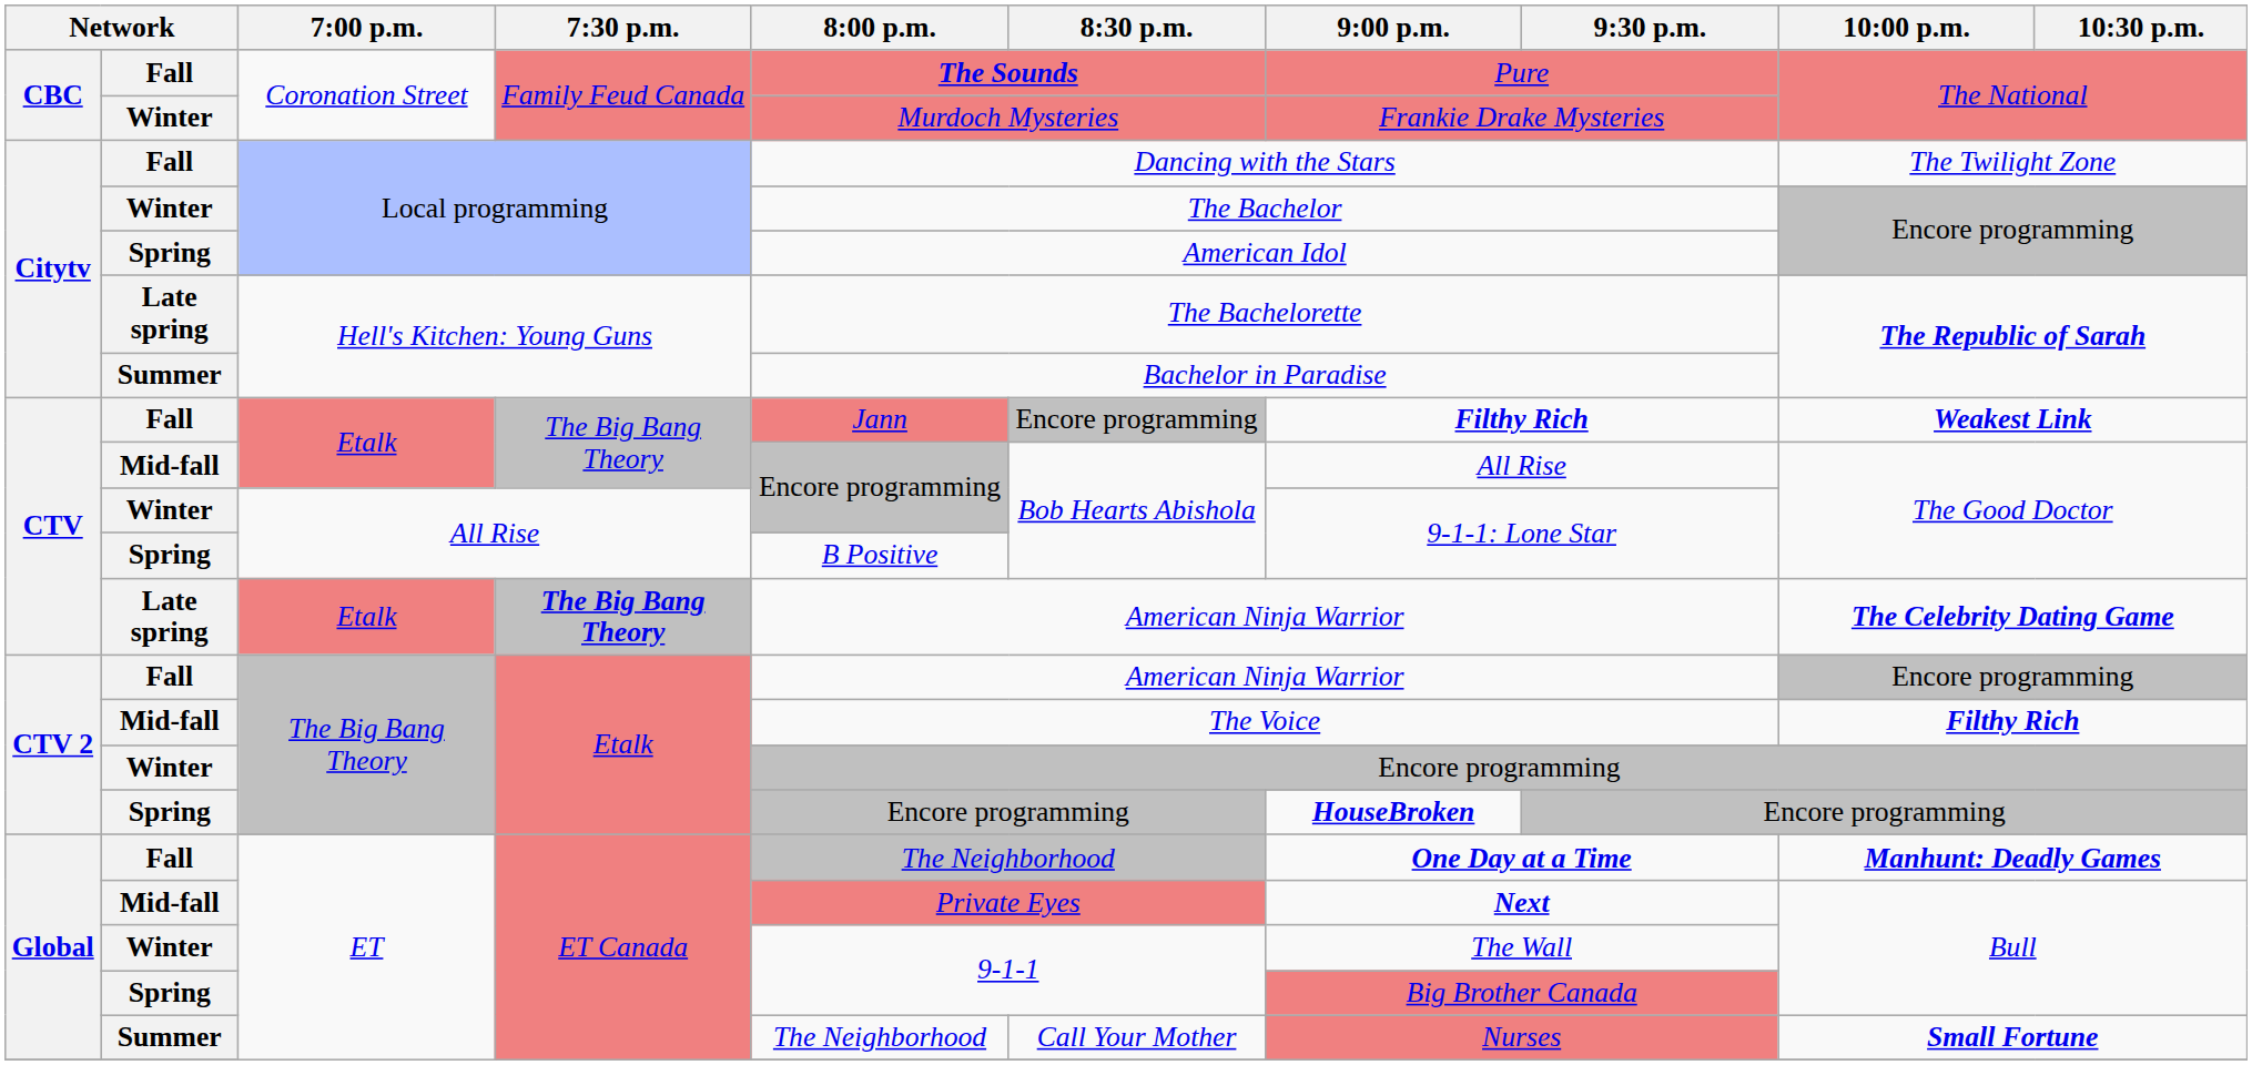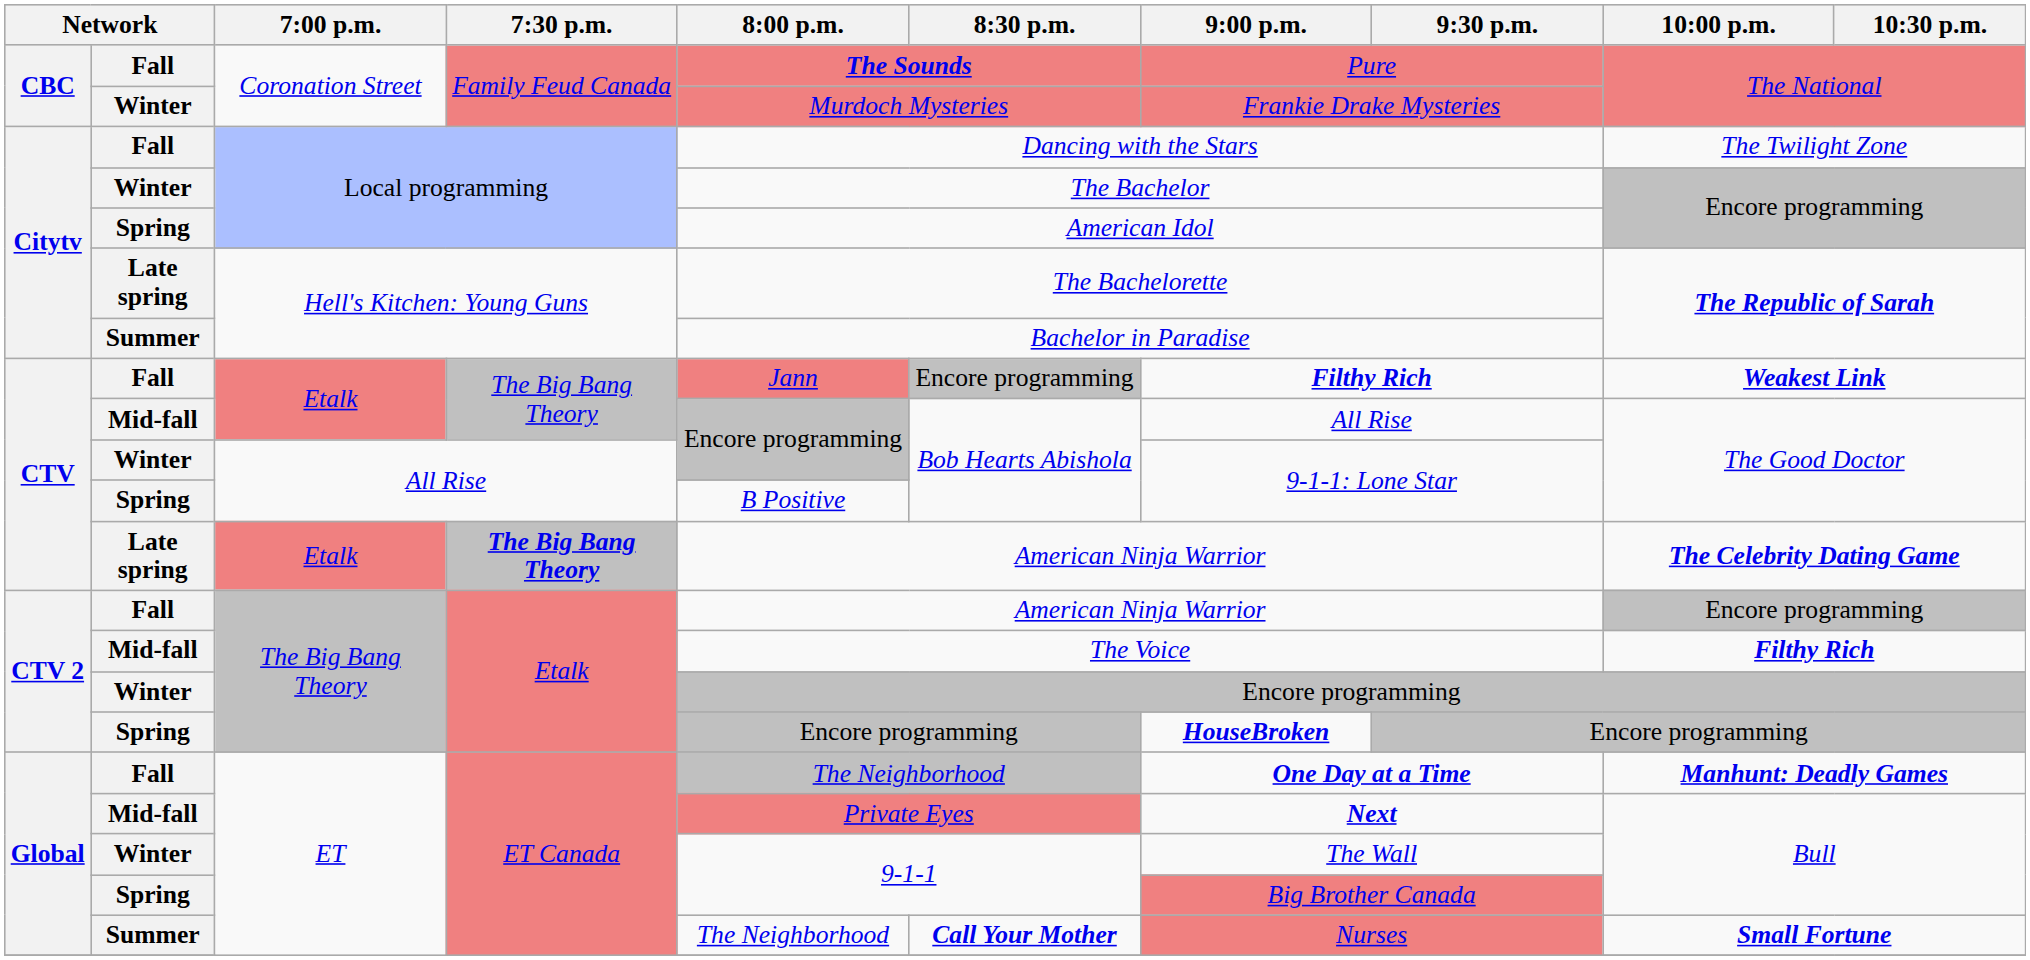Summer / ET | 8:30 p.m.: normal -> bold
